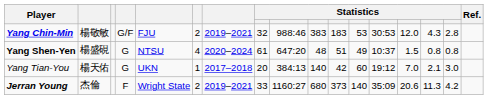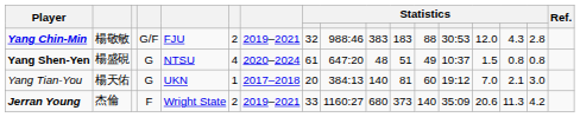Yang Chin-Min | column 12: 53 -> 88
Yang Tian-You | column 11: 42 -> 81
